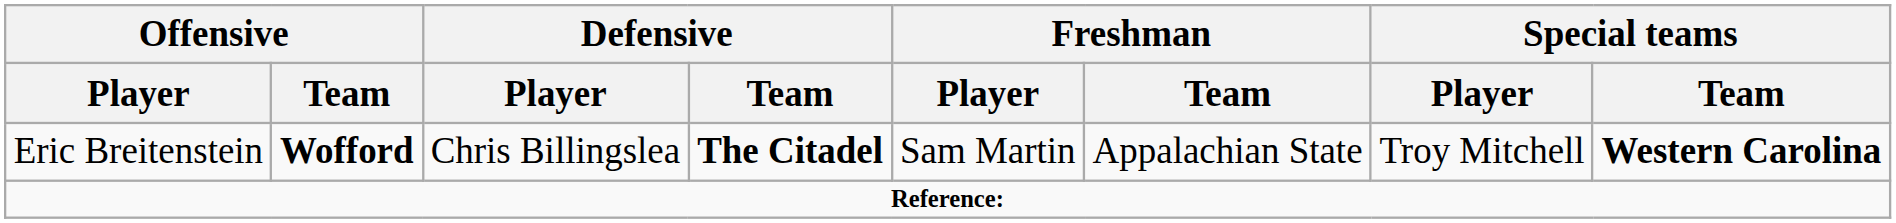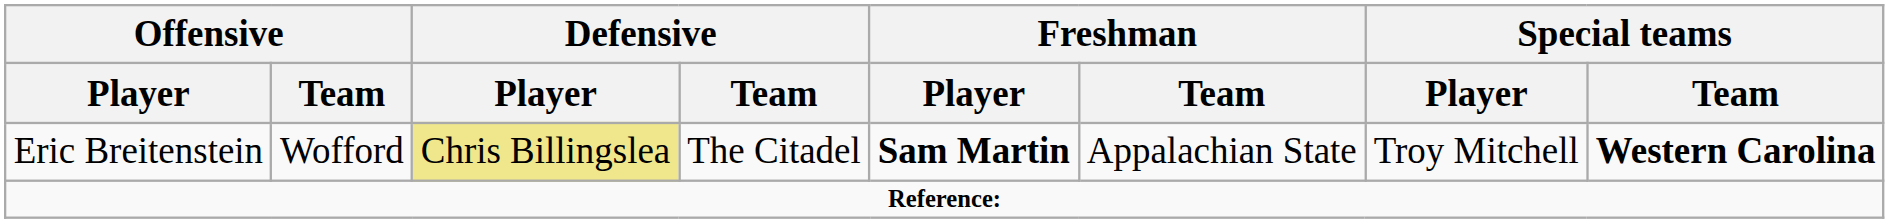Eric Breitenstein | Offensive / Team: bold -> normal
Eric Breitenstein | Defensive / Player: no background -> khaki background
Eric Breitenstein | Defensive / Team: bold -> normal
Eric Breitenstein | Freshman / Player: normal -> bold
